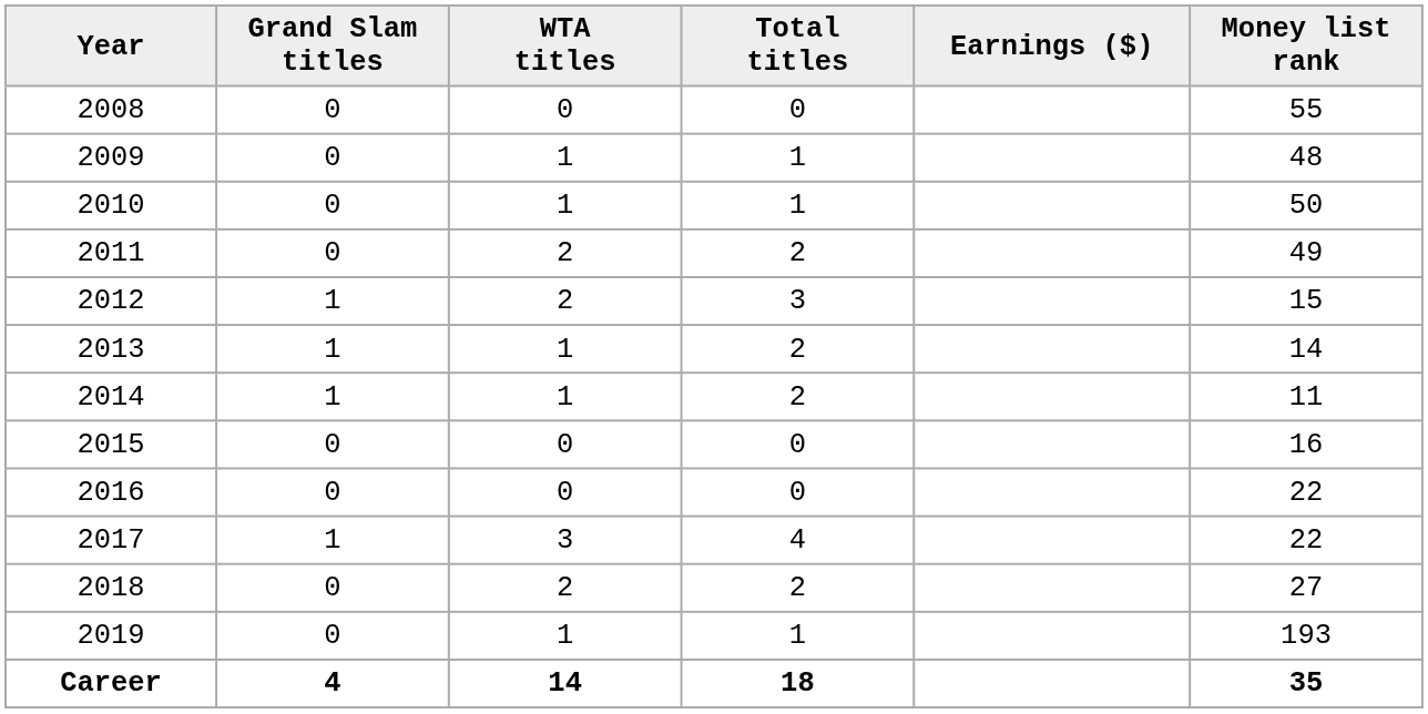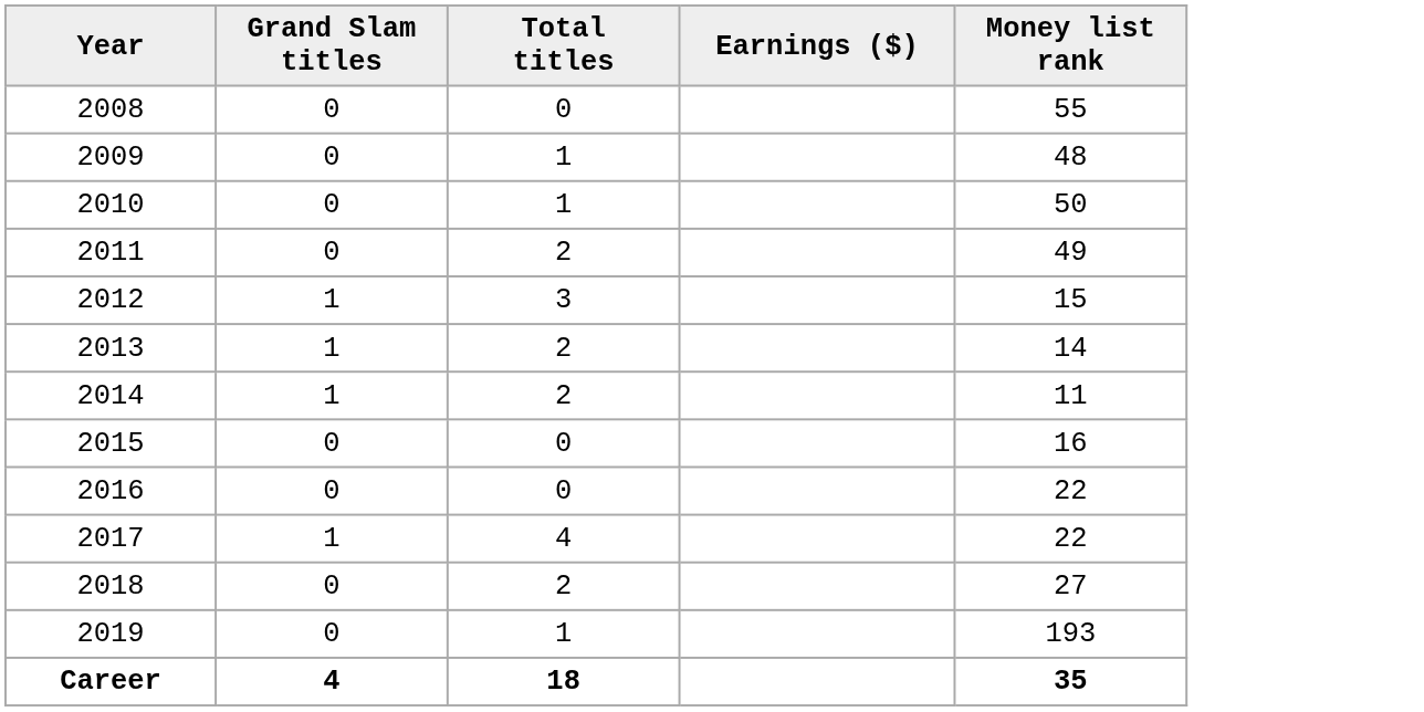- column: WTA titles | 0 | 1 | 1 | 2 | 2 | 1 | 1 | 0 | 0 | 3 | 2 | 1 | 14
